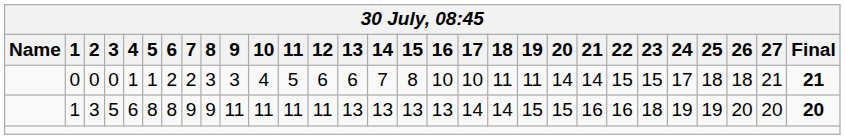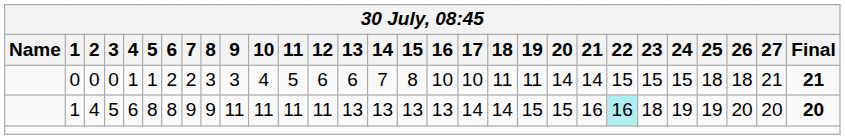row 3 | 24: 17 -> 15
row 4 | 2: 3 -> 4
row 4 | 22: no background -> paleturquoise background
